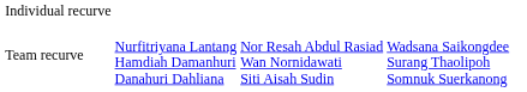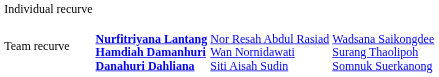Team recurve | column 2: normal -> bold
